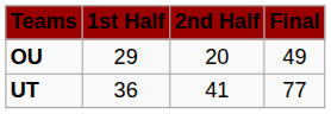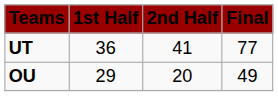rows swapped: UT <-> OU
